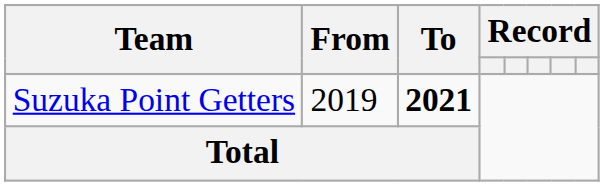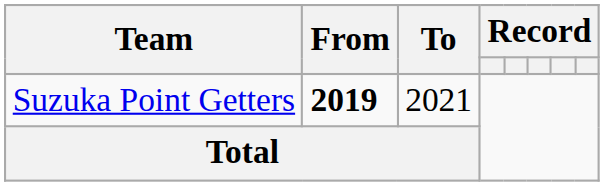Suzuka Point Getters | From: normal -> bold
Suzuka Point Getters | To: bold -> normal
